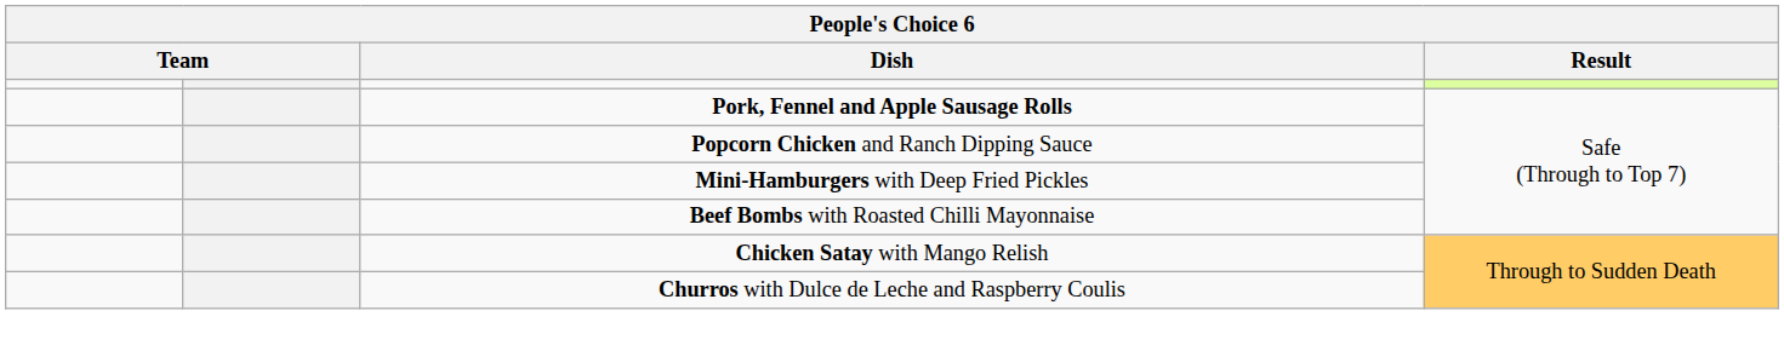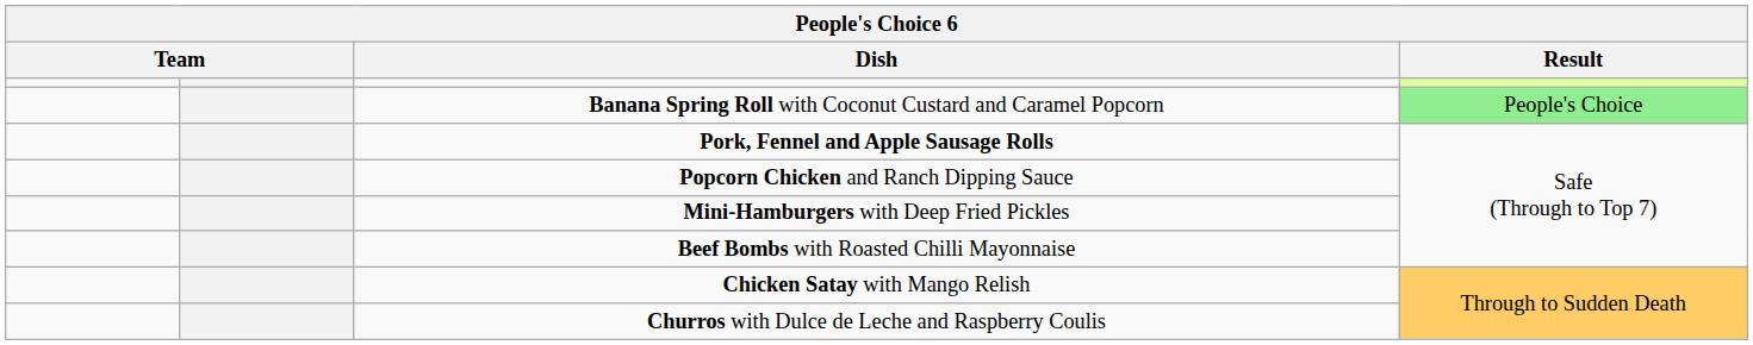+ row: Banana Spring Roll with Coconut Custard and Caramel Popcorn | People's Choice
